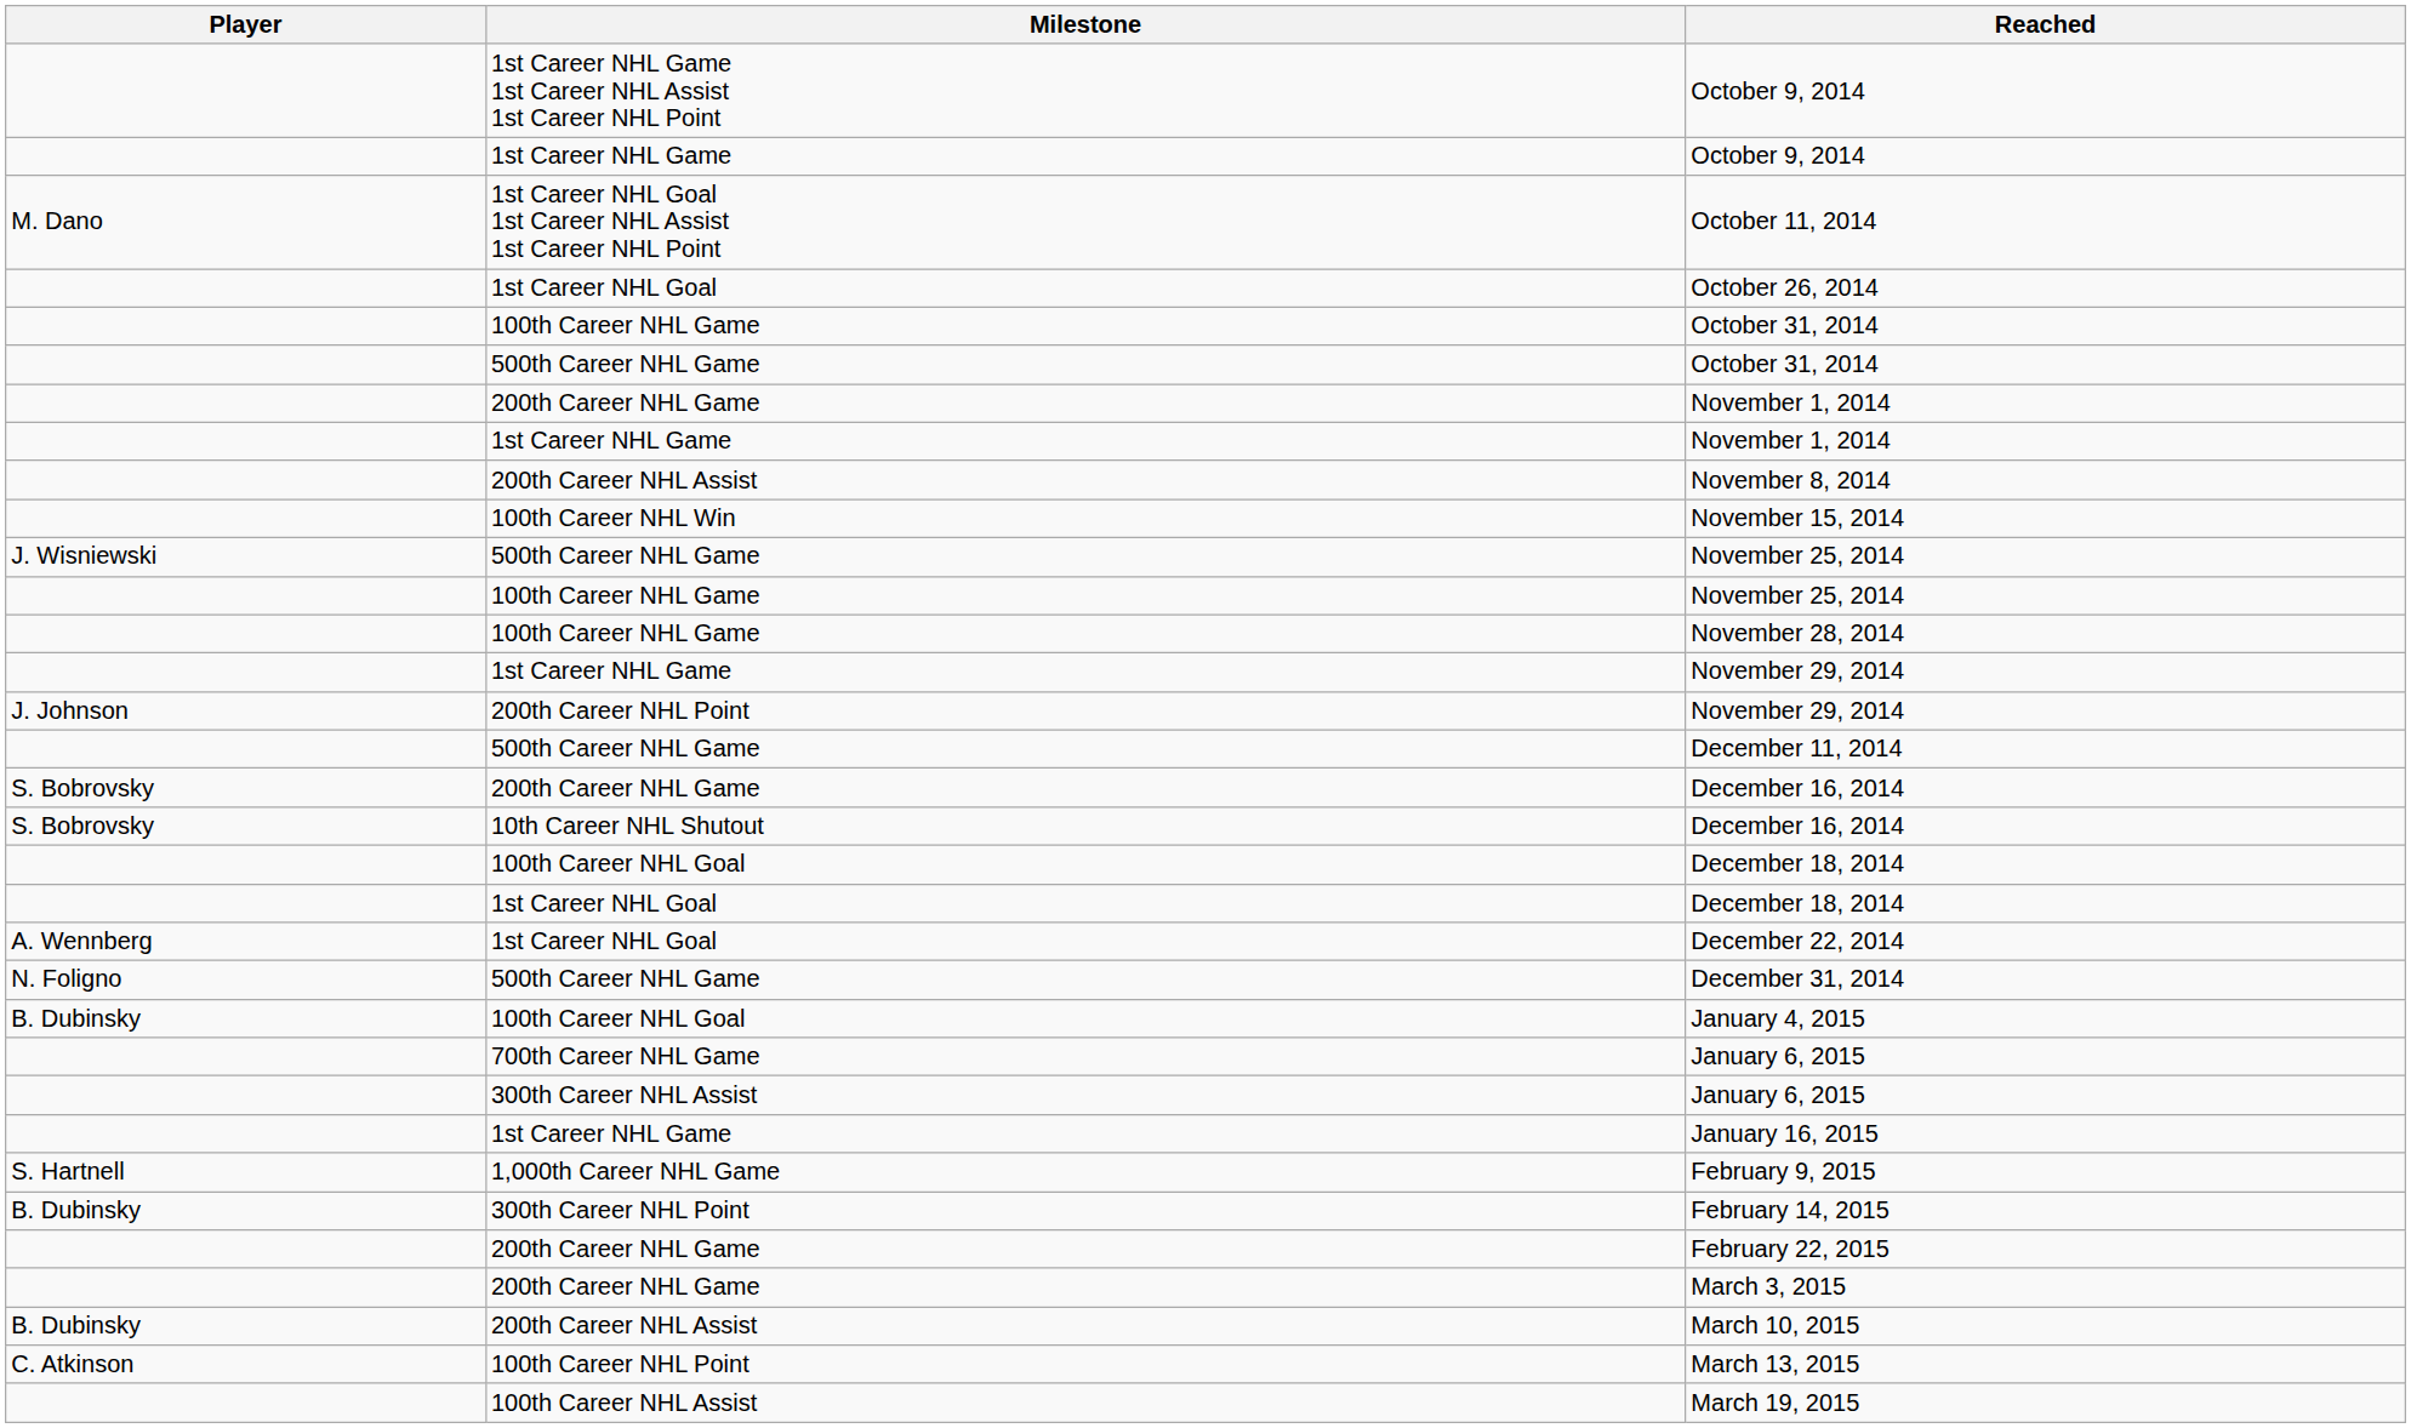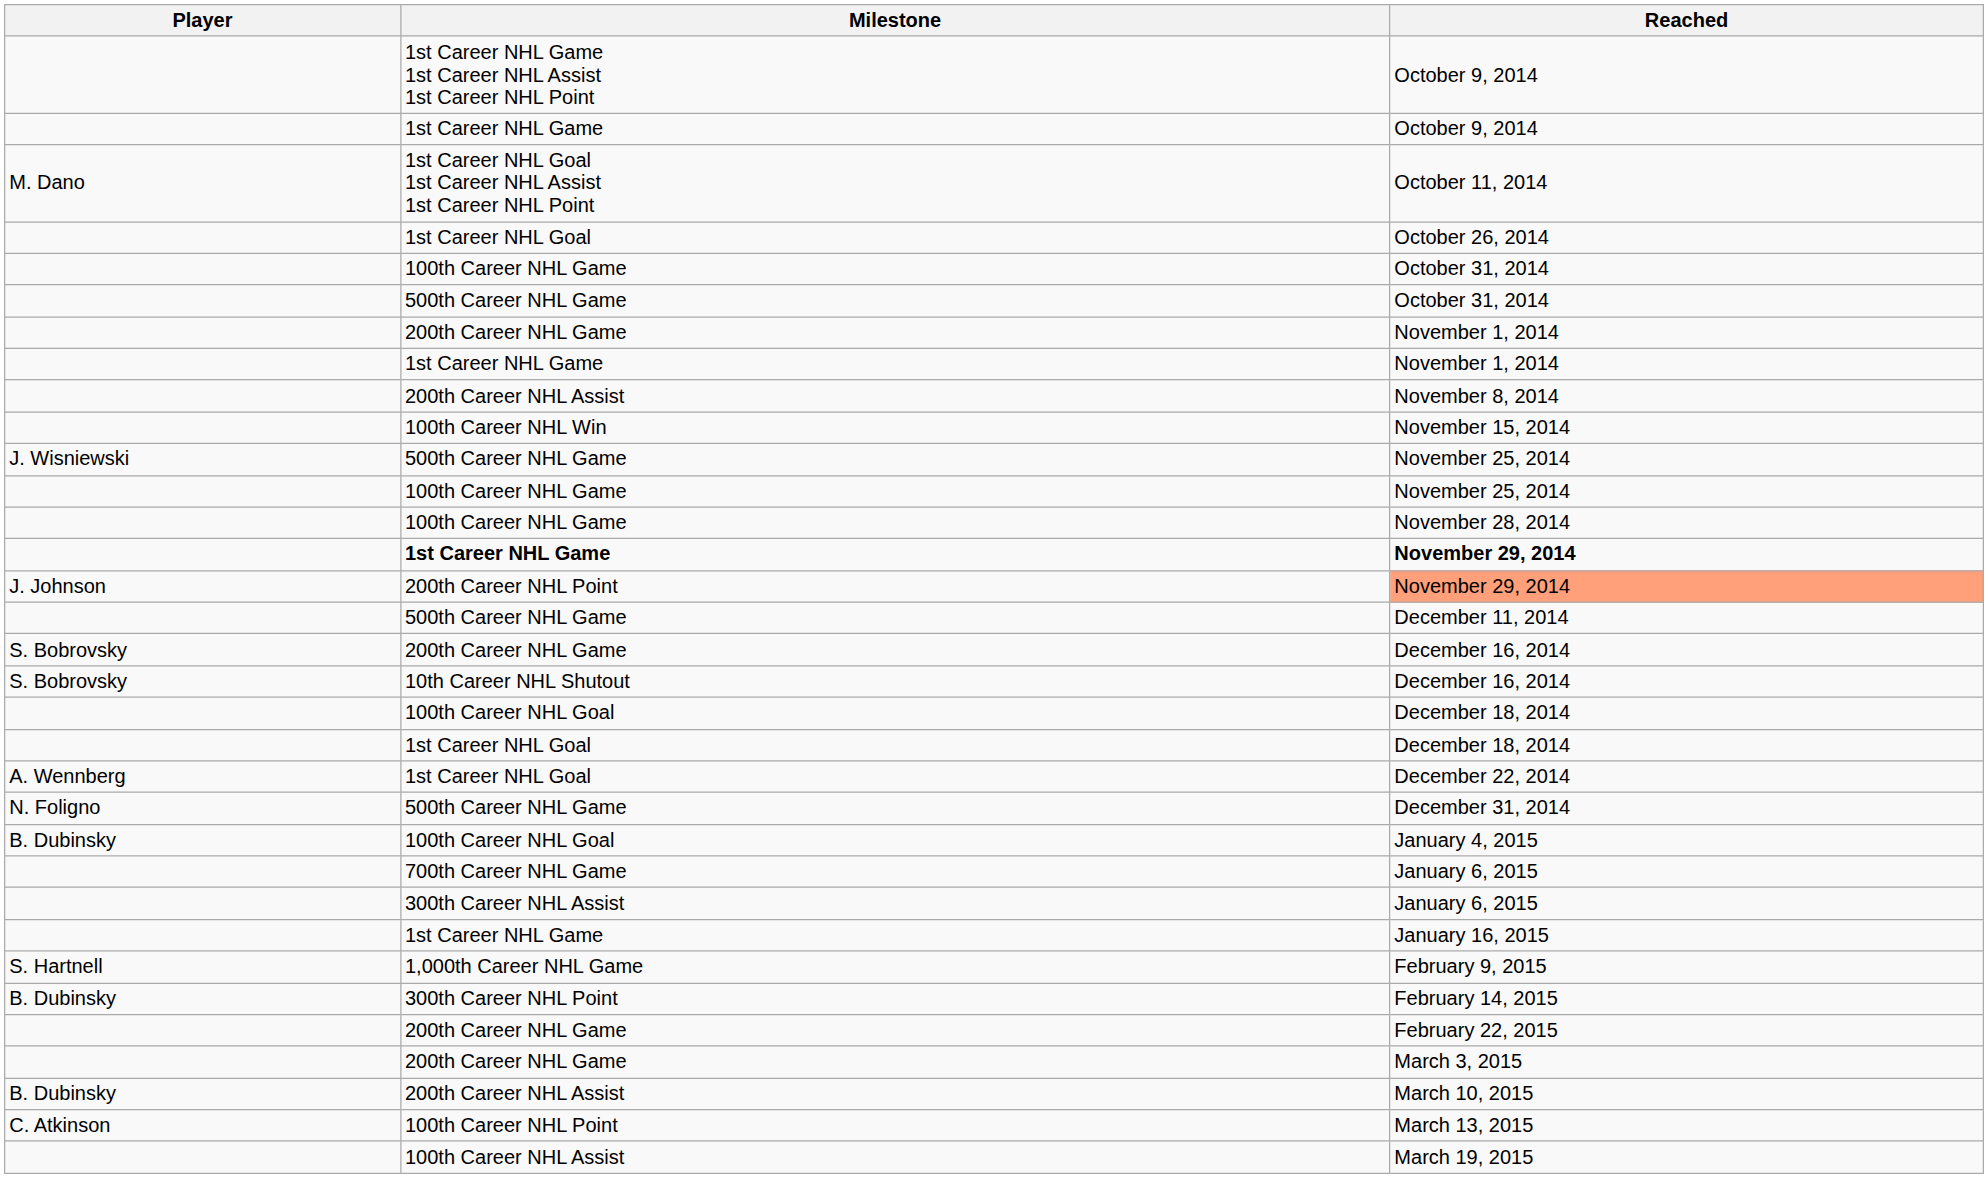row 15 | Milestone: normal -> bold
row 15 | Reached: normal -> bold
row 16 | Reached: no background -> lightsalmon background
